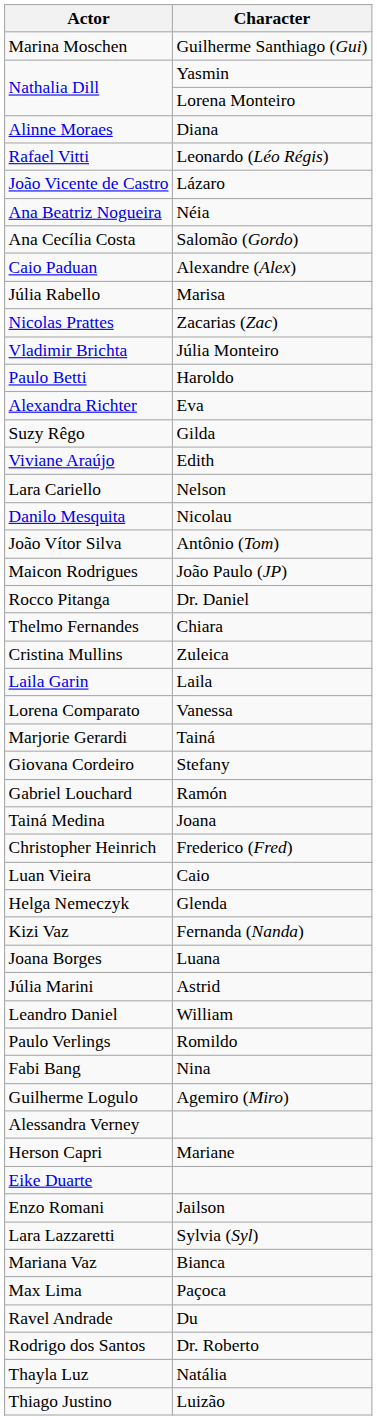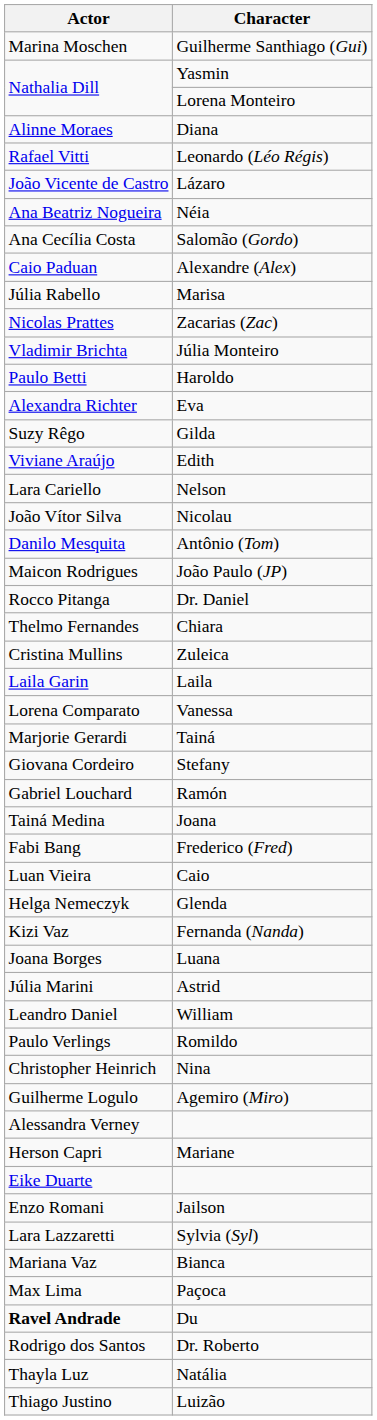row 19 | Actor: Danilo Mesquita -> João Vítor Silva
row 20 | Actor: João Vítor Silva -> Danilo Mesquita
row 31 | Actor: Christopher Heinrich -> Fabi Bang
row 39 | Actor: Fabi Bang -> Christopher Heinrich
row 48 | Actor: normal -> bold
